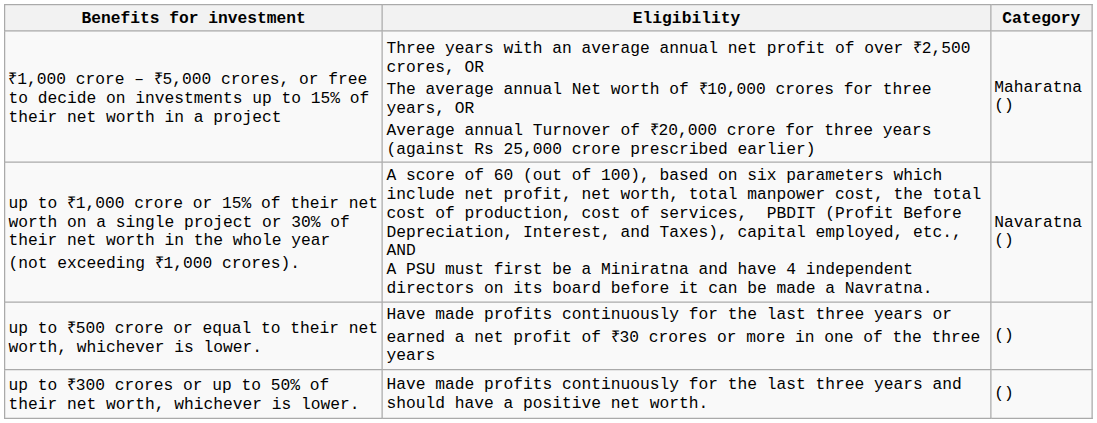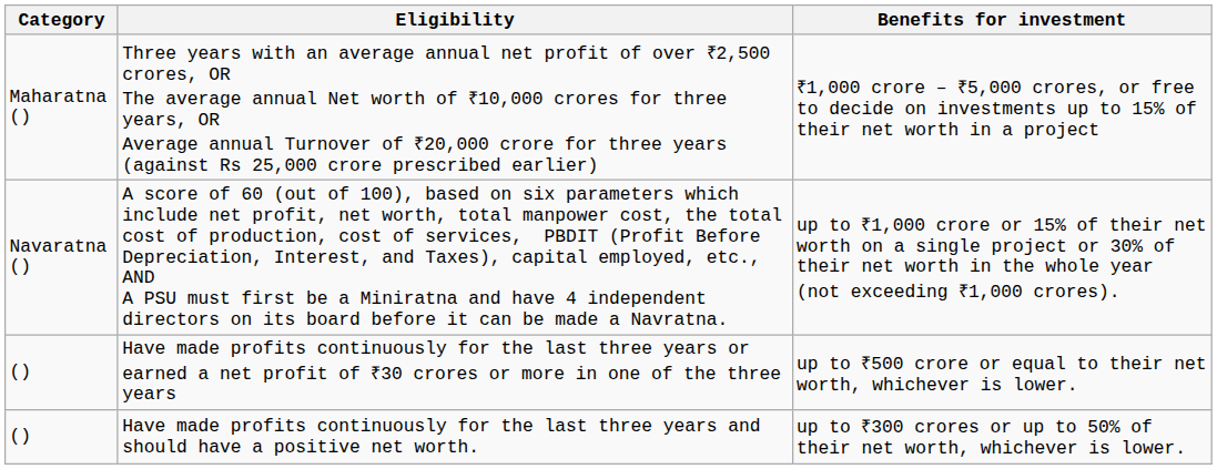columns swapped: Category <-> Benefits for investment
